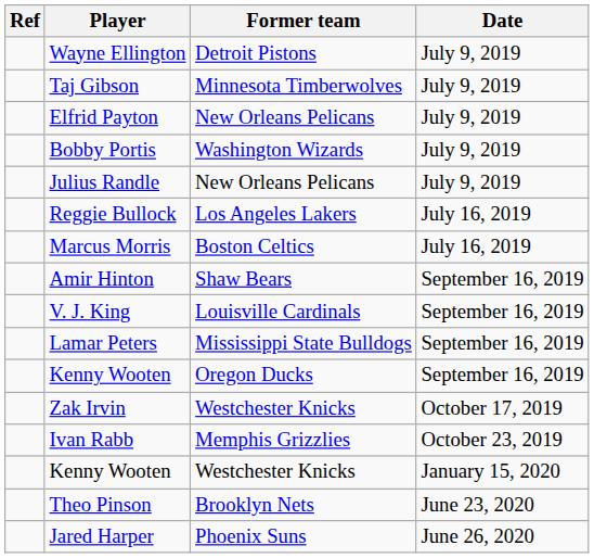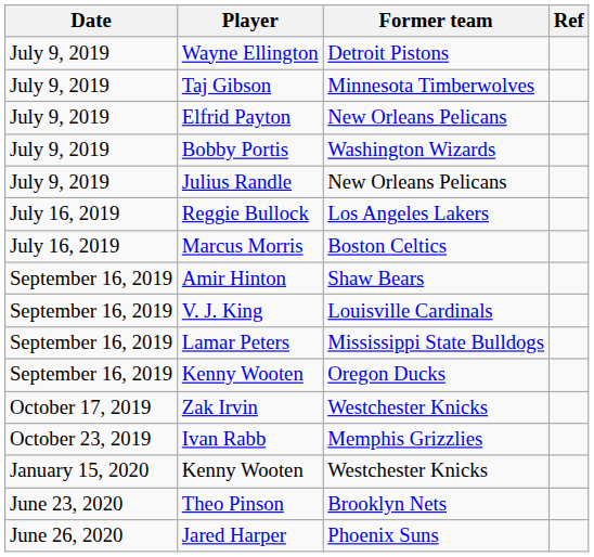columns swapped: Date <-> Ref
